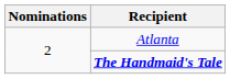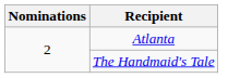The Handmaid's Tale | Recipient: bold -> normal
